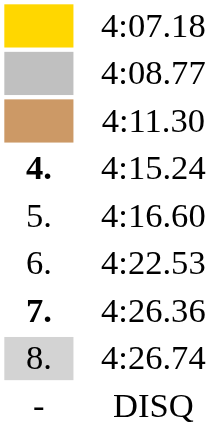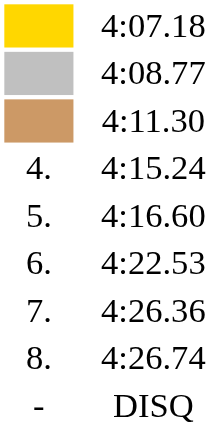4:15.24 | column 1: bold -> normal
4:26.36 | column 1: bold -> normal
4:26.74 | column 1: lightgrey background -> no background
